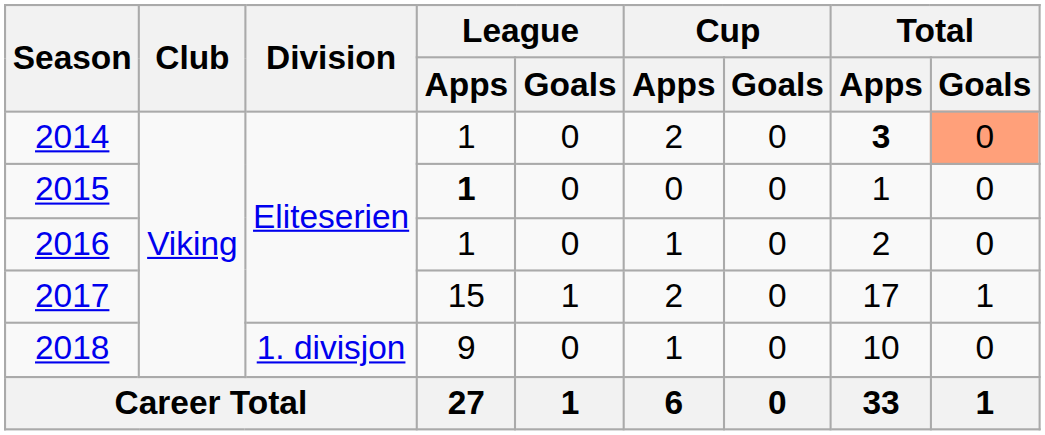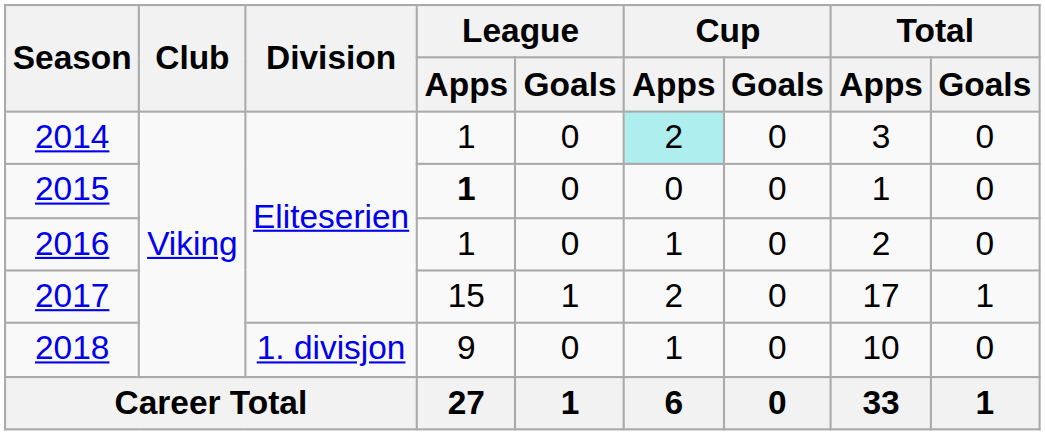2014 | Cup / Apps: no background -> paleturquoise background
2014 | Total / Apps: bold -> normal
2014 | Total / Goals: lightsalmon background -> no background
